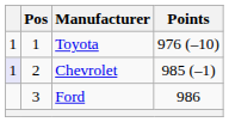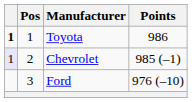Toyota | column 1: normal -> bold
Toyota | Points: 976 (–10) -> 986
Ford | Points: 986 -> 976 (–10)
